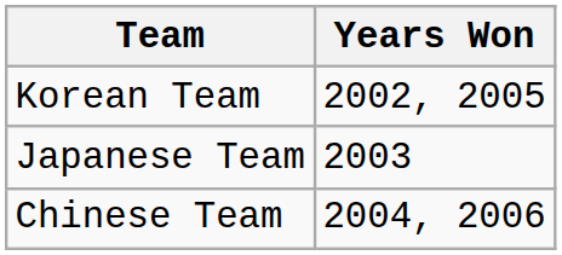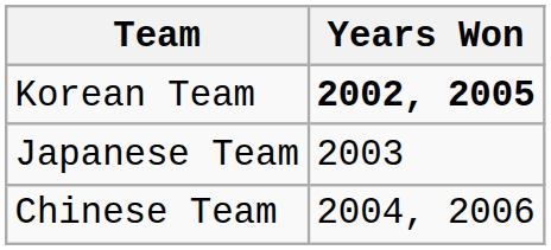Korean Team | Years Won: normal -> bold
